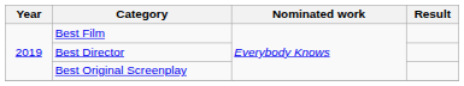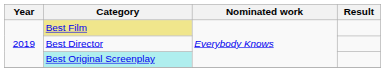Best Film | Category: no background -> khaki background
Best Original Screenplay | Category: no background -> paleturquoise background
